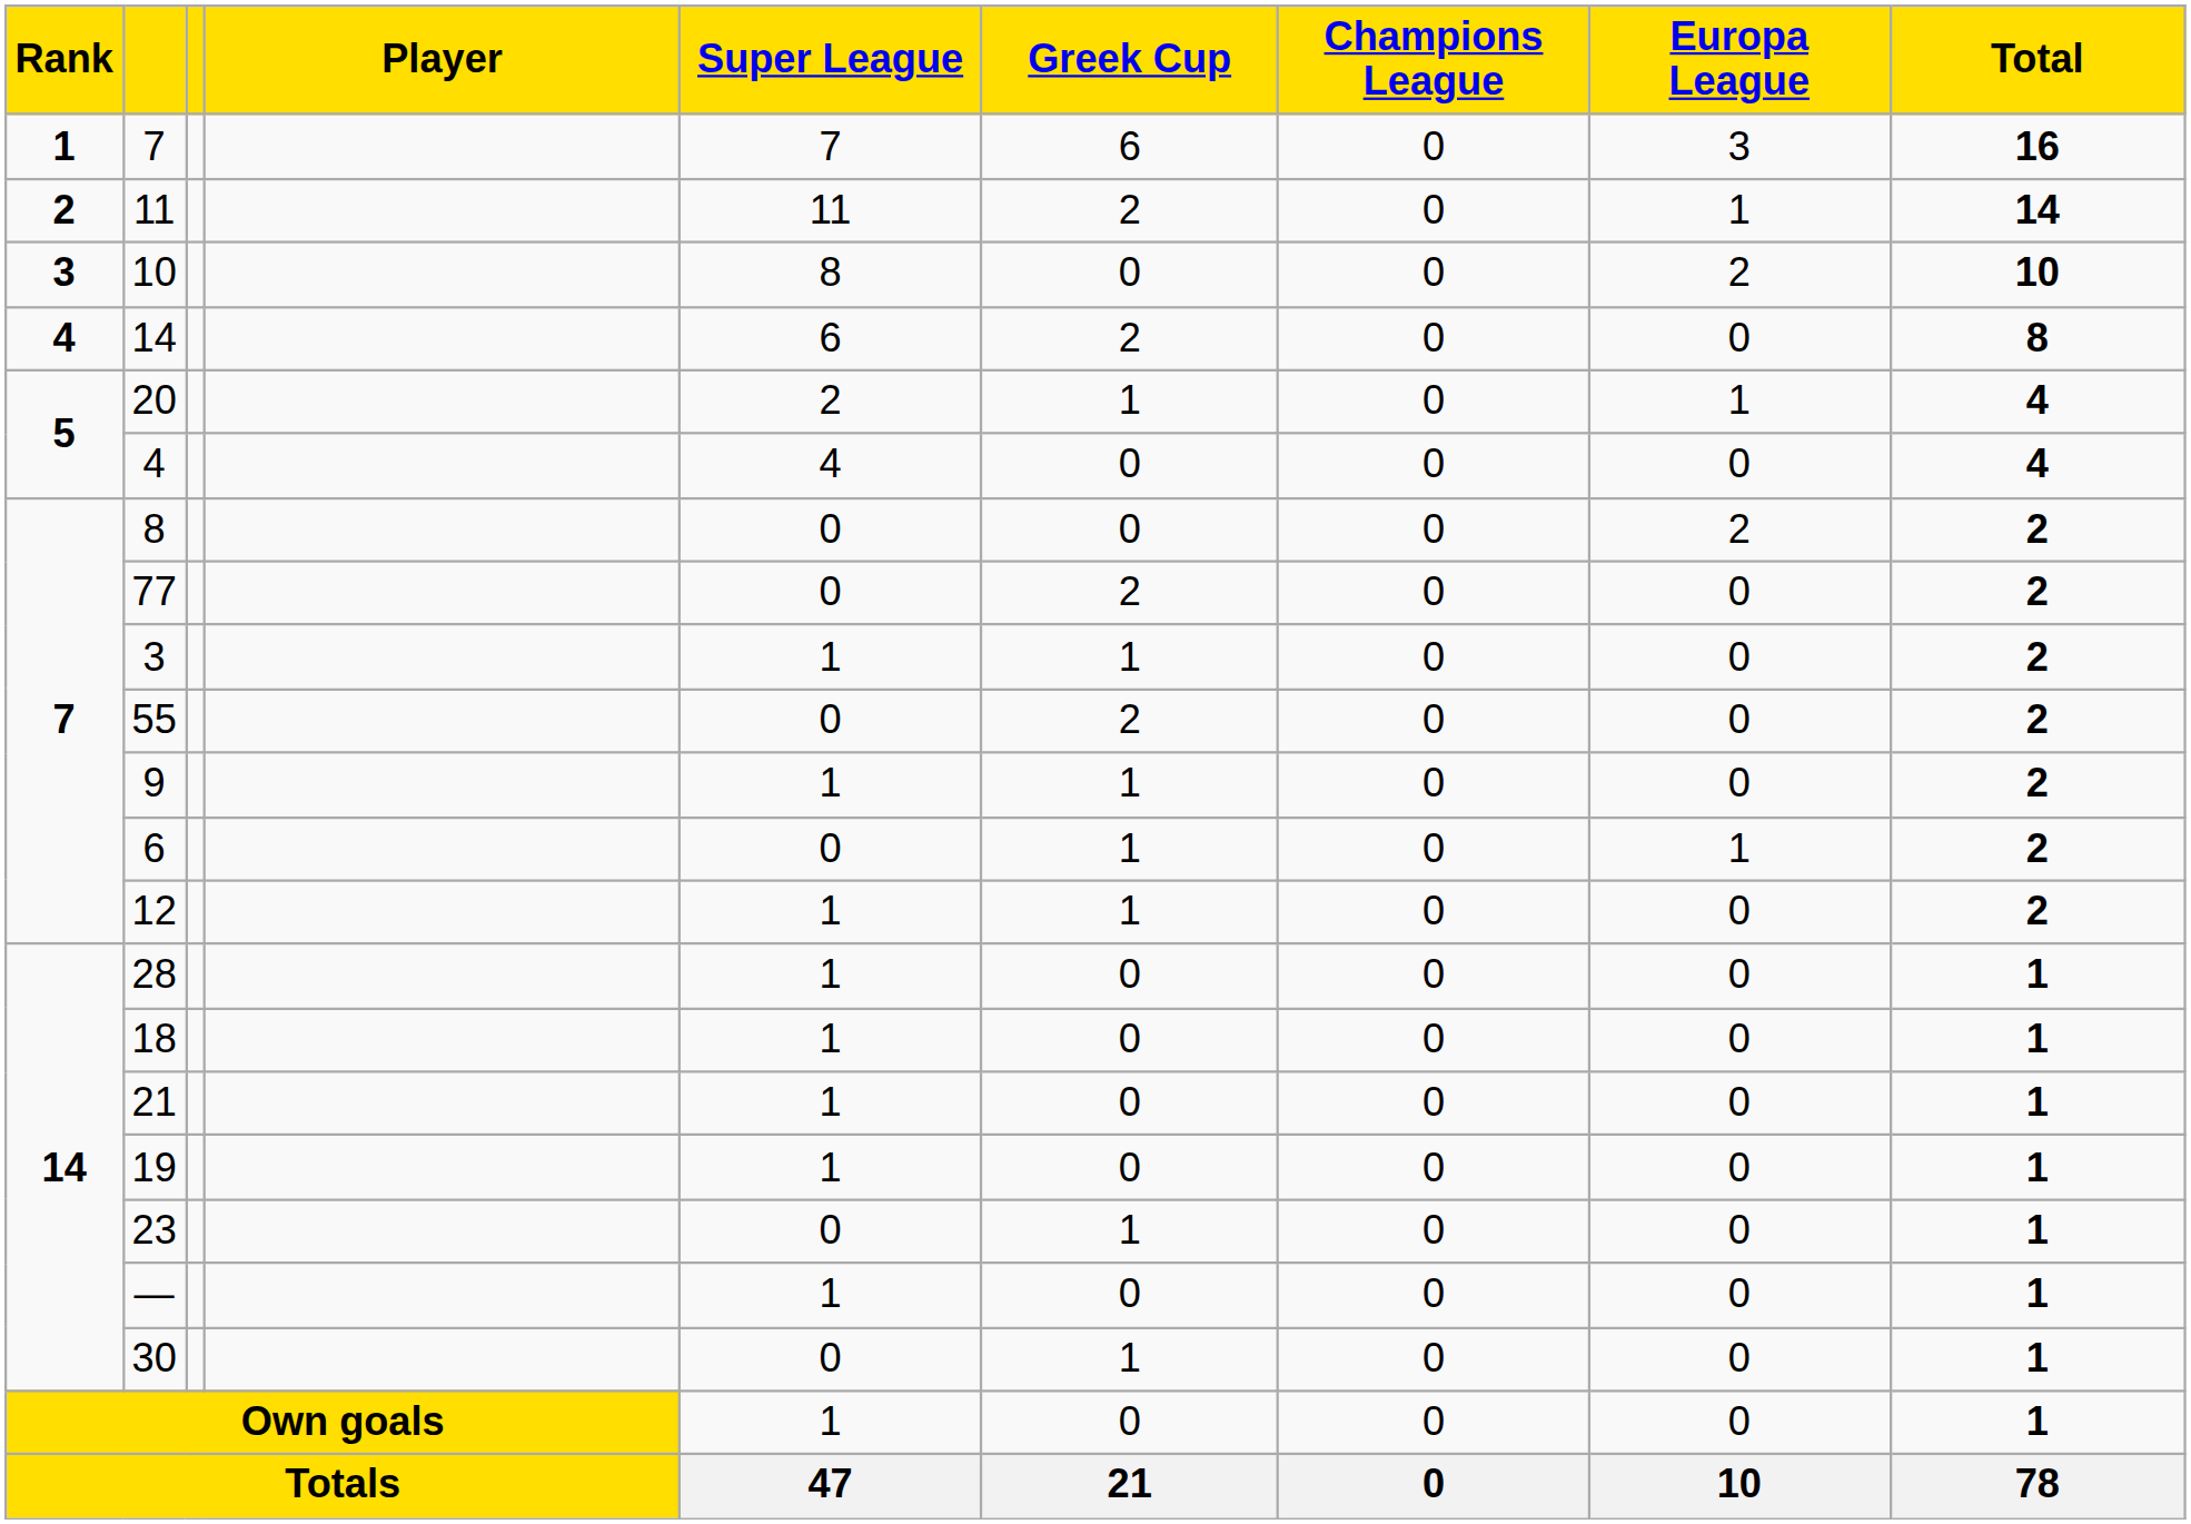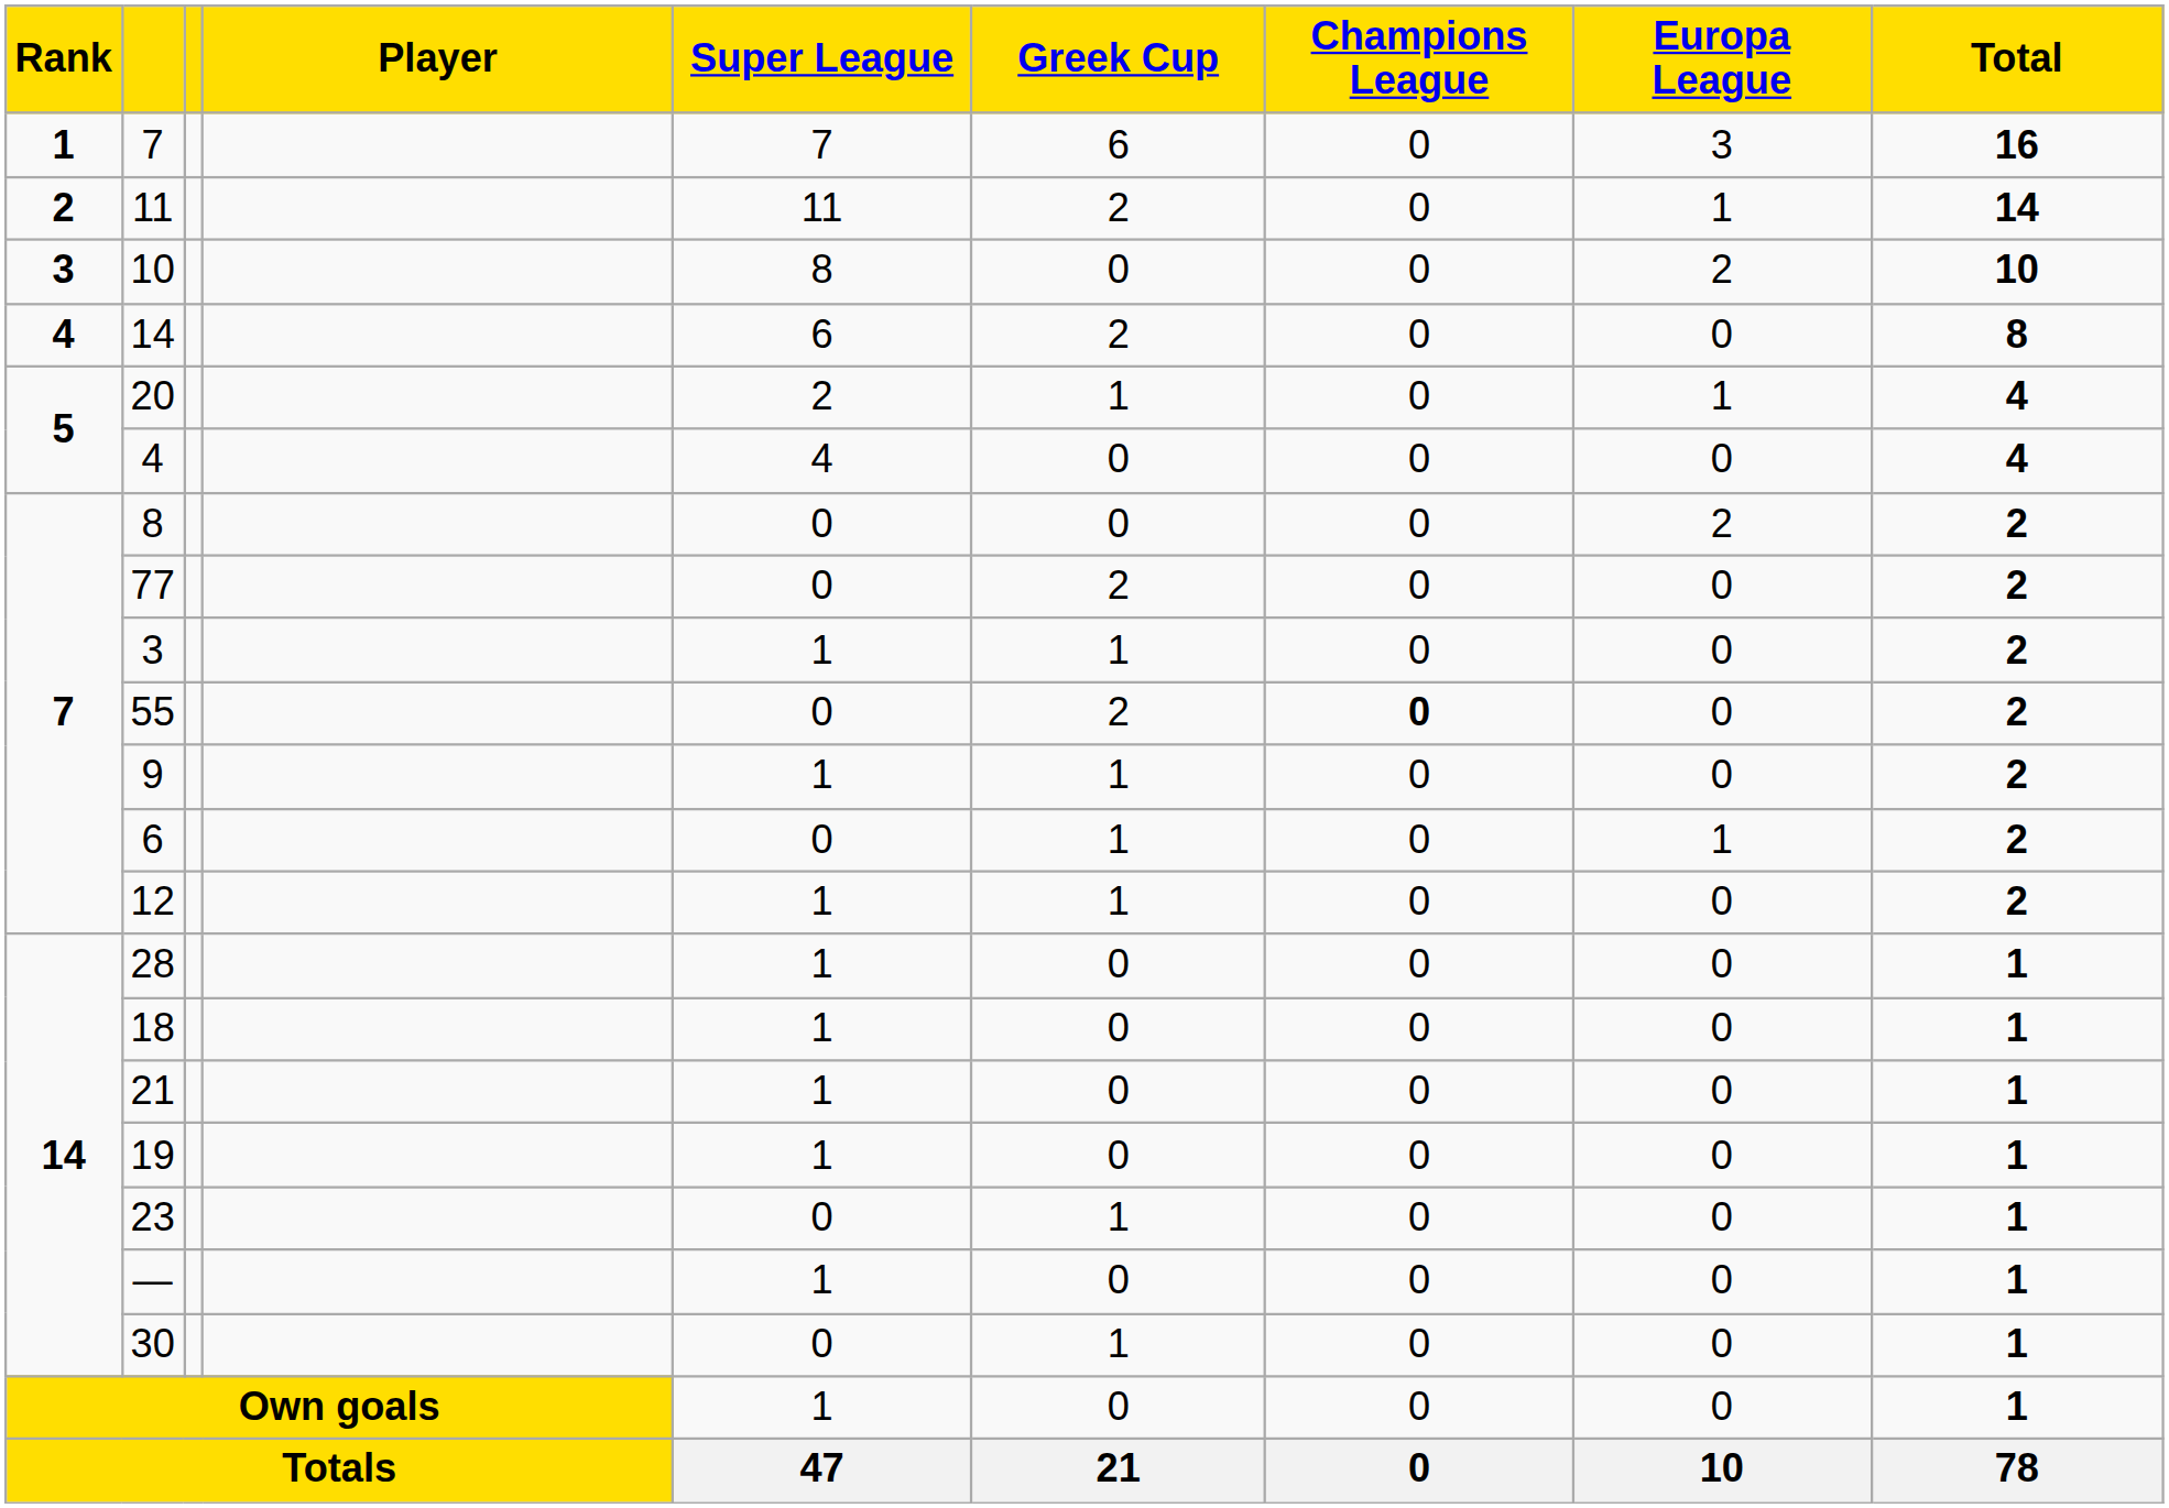55 | Champions League: normal -> bold
